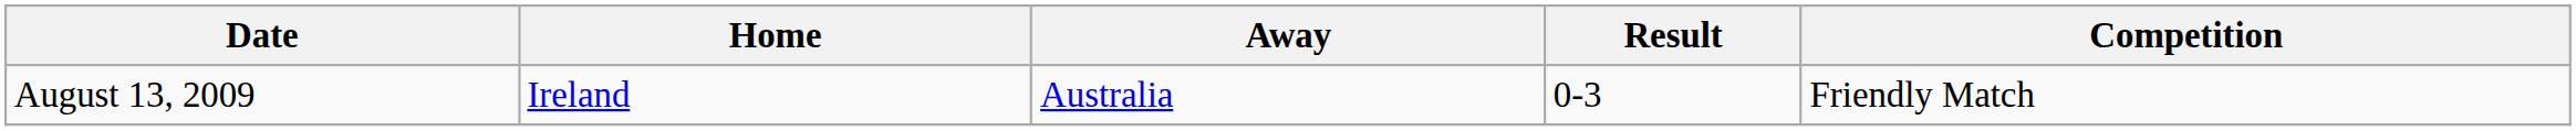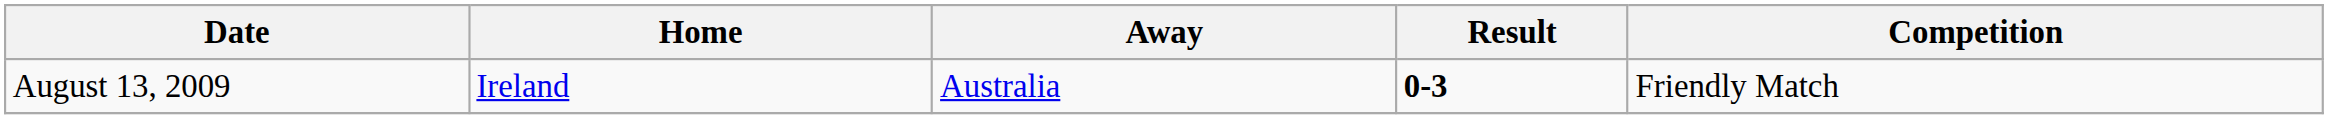August 13, 2009 | Result: normal -> bold
